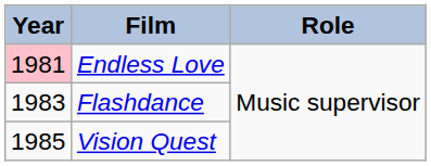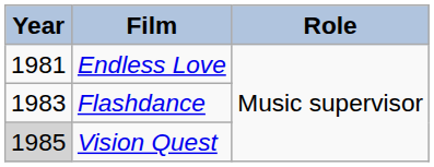Endless Love | Year: pink background -> no background
Vision Quest | Year: no background -> lightgrey background
